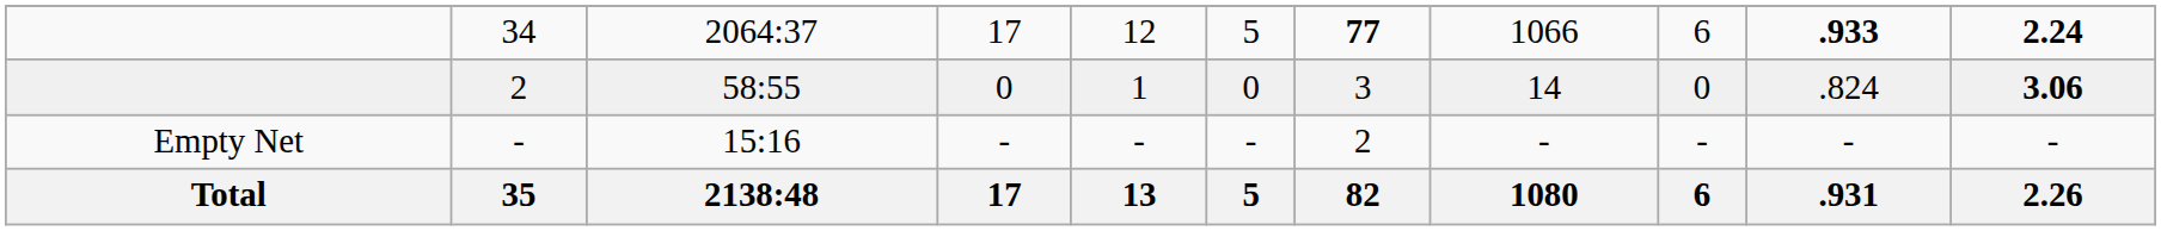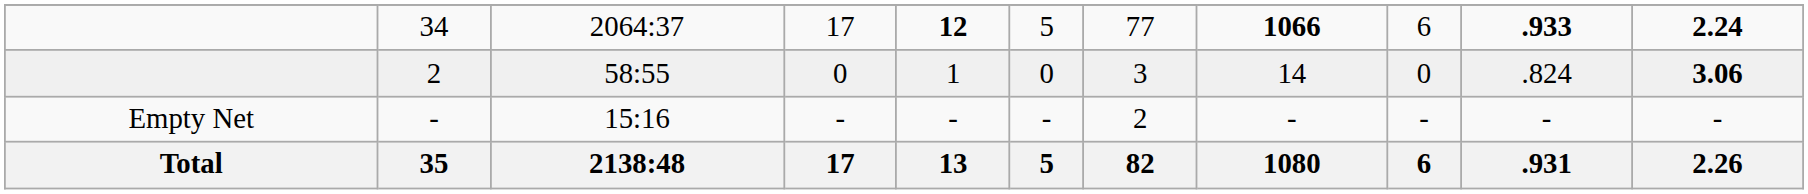34 | column 5: normal -> bold
34 | column 7: bold -> normal
34 | column 8: normal -> bold
